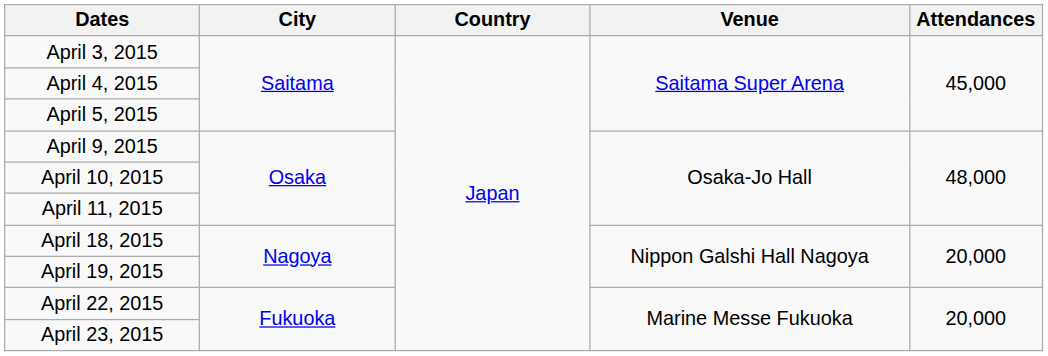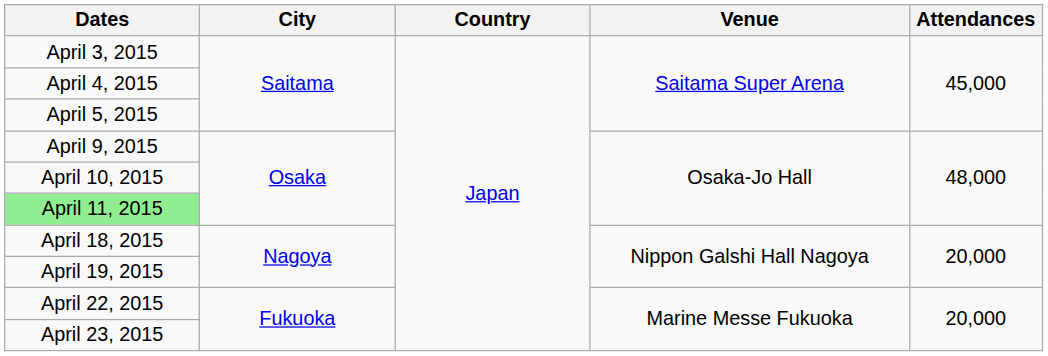April 11, 2015 | Dates: no background -> lightgreen background
